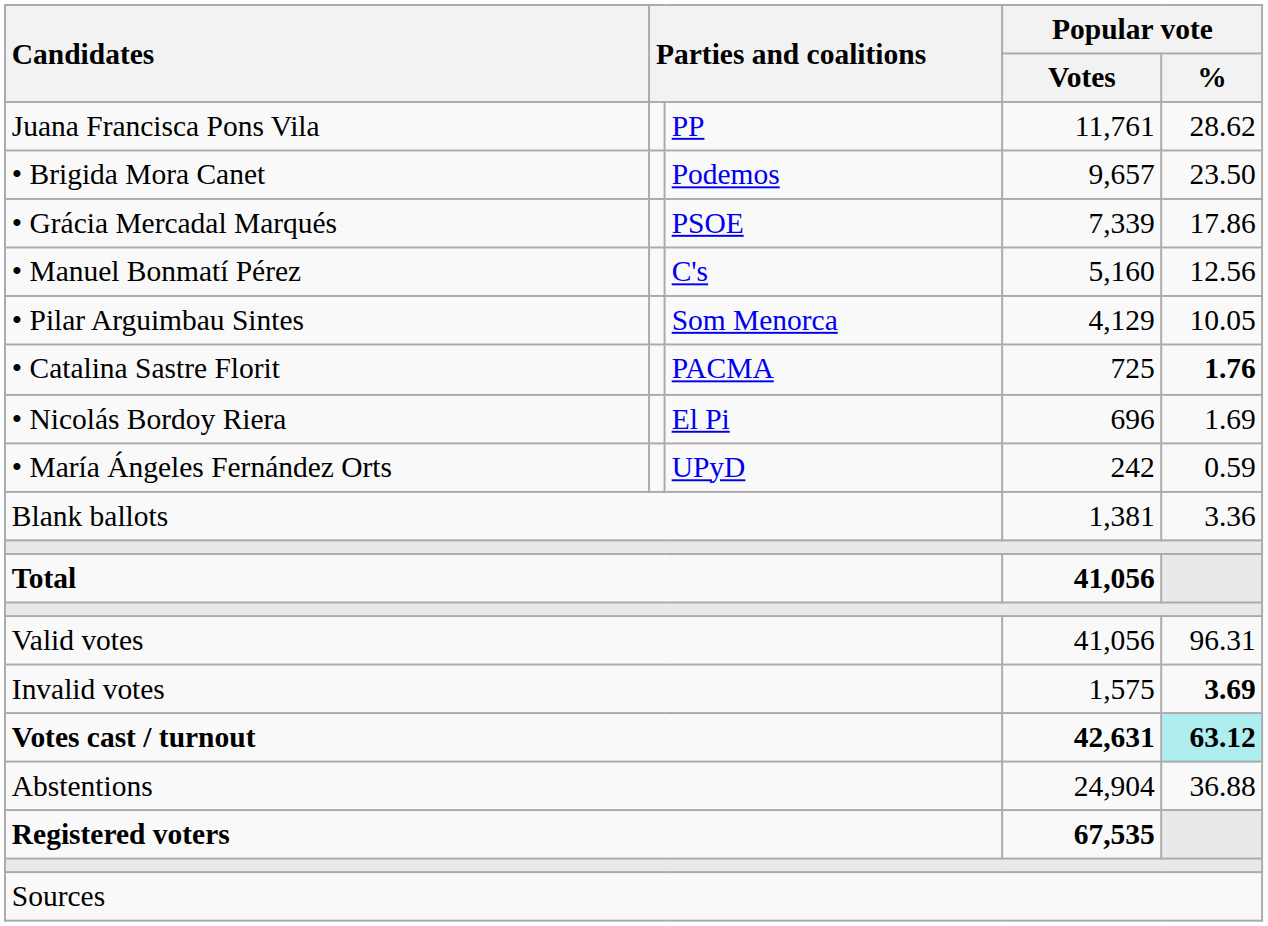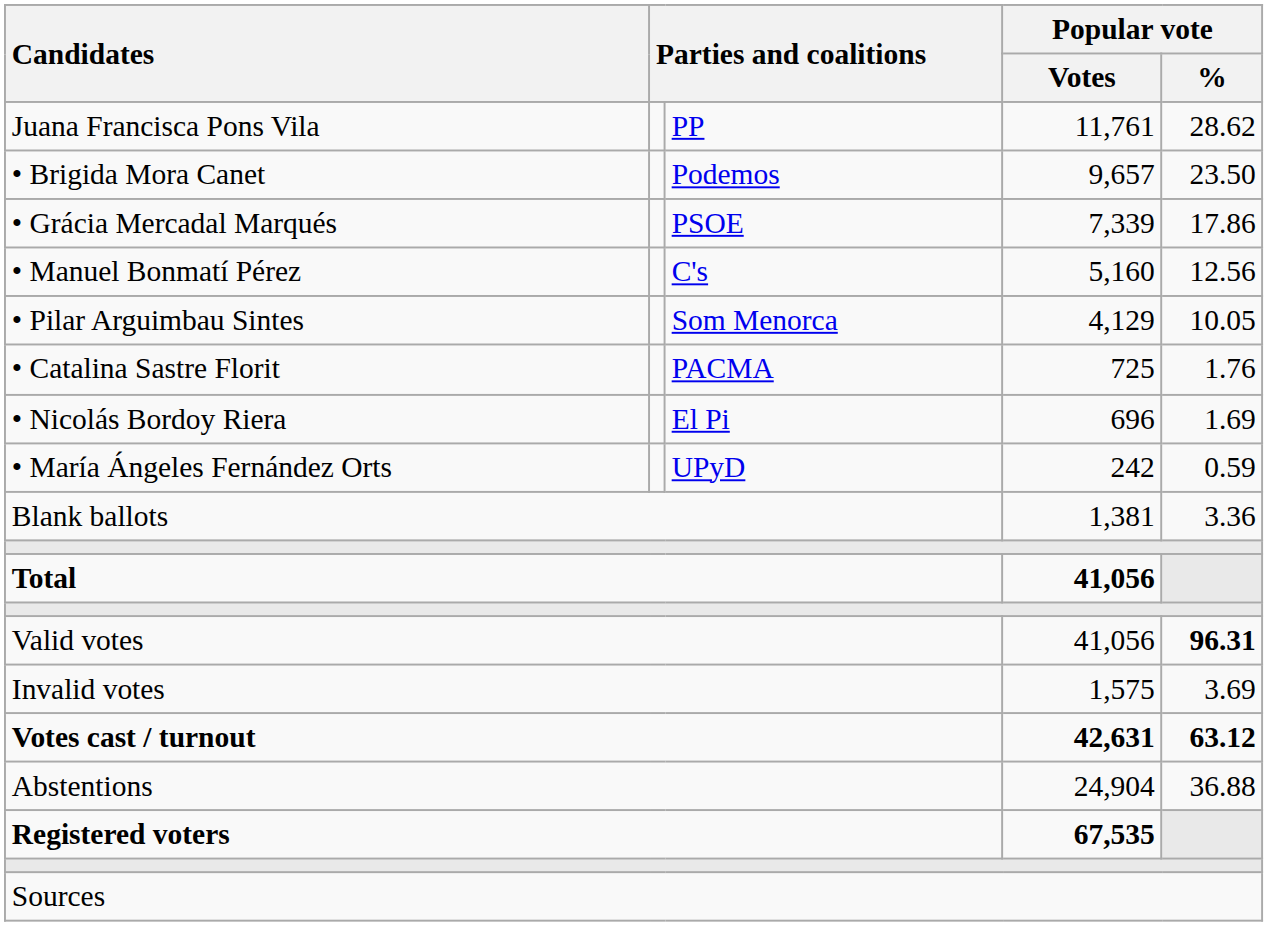• Catalina Sastre Florit | Popular vote / %: bold -> normal
Valid votes | Popular vote / %: normal -> bold
Invalid votes | Popular vote / %: bold -> normal
Votes cast / turnout | Popular vote / %: paleturquoise background -> no background
